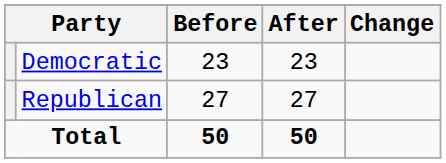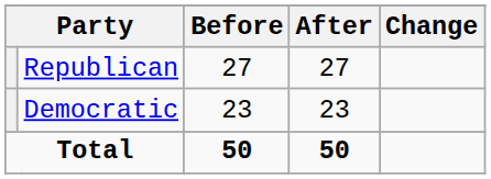rows swapped: Republican <-> Democratic
